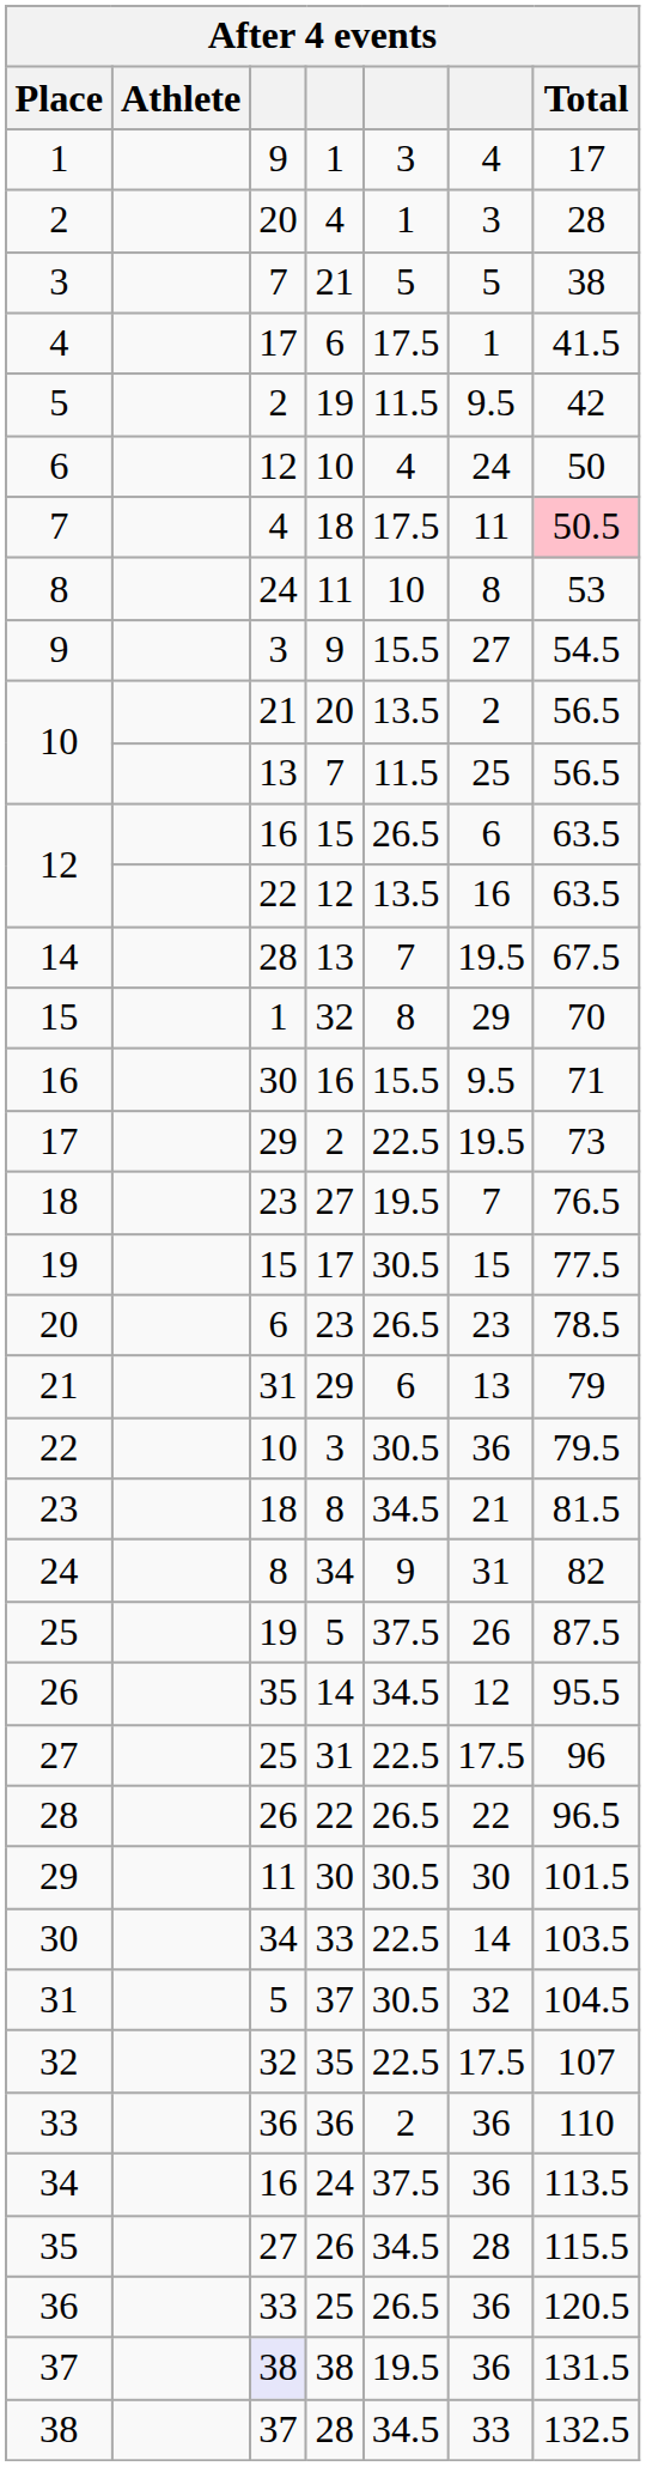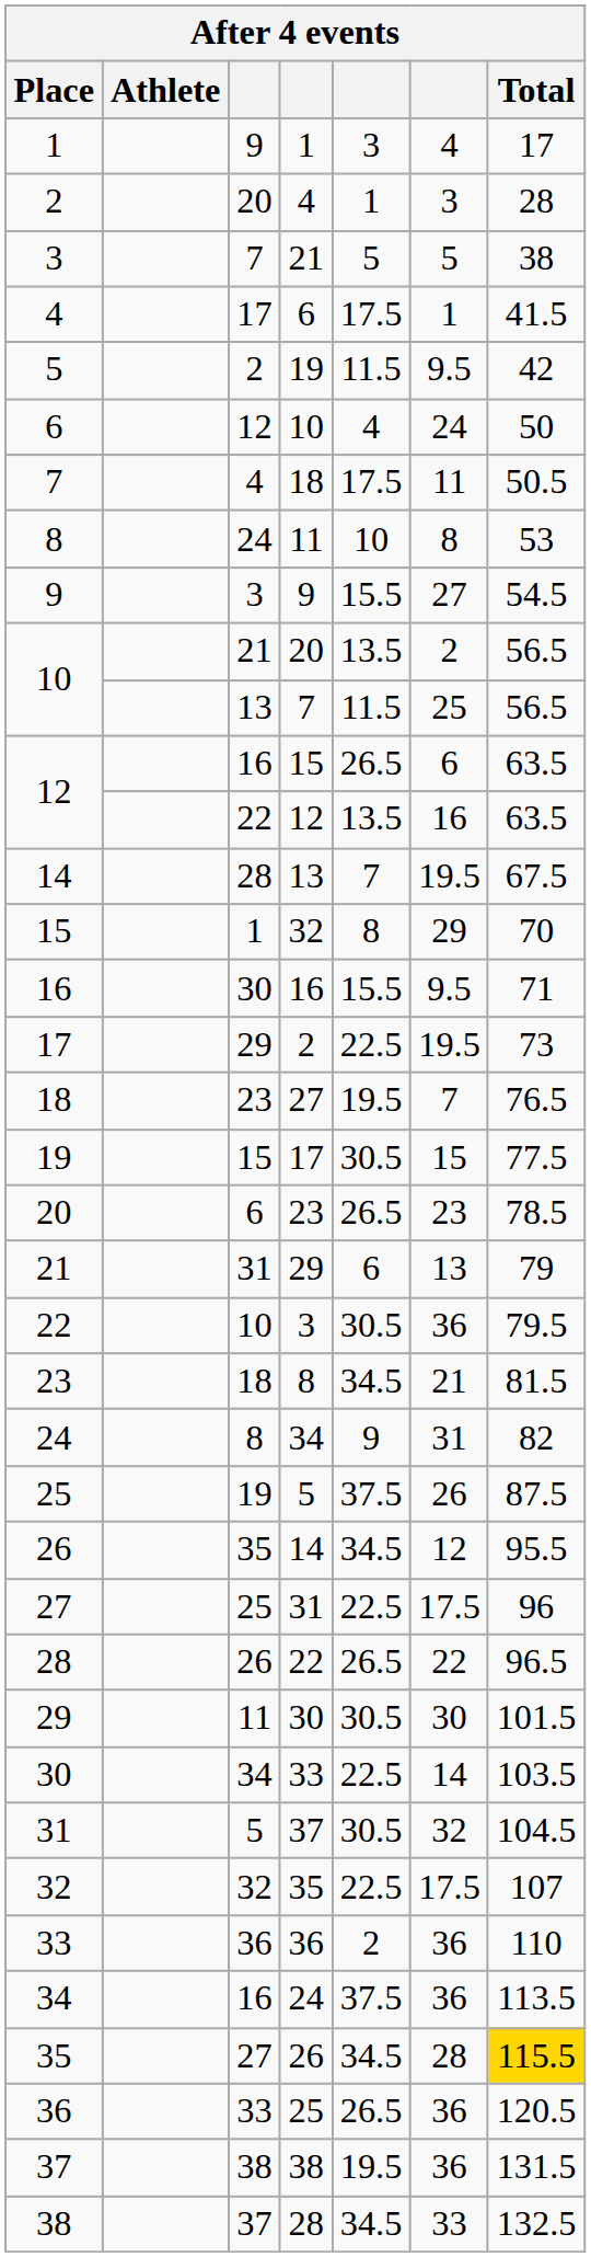row 9 | Total: pink background -> no background
row 37 | Total: no background -> gold background
row 39 | column 3: lavender background -> no background
